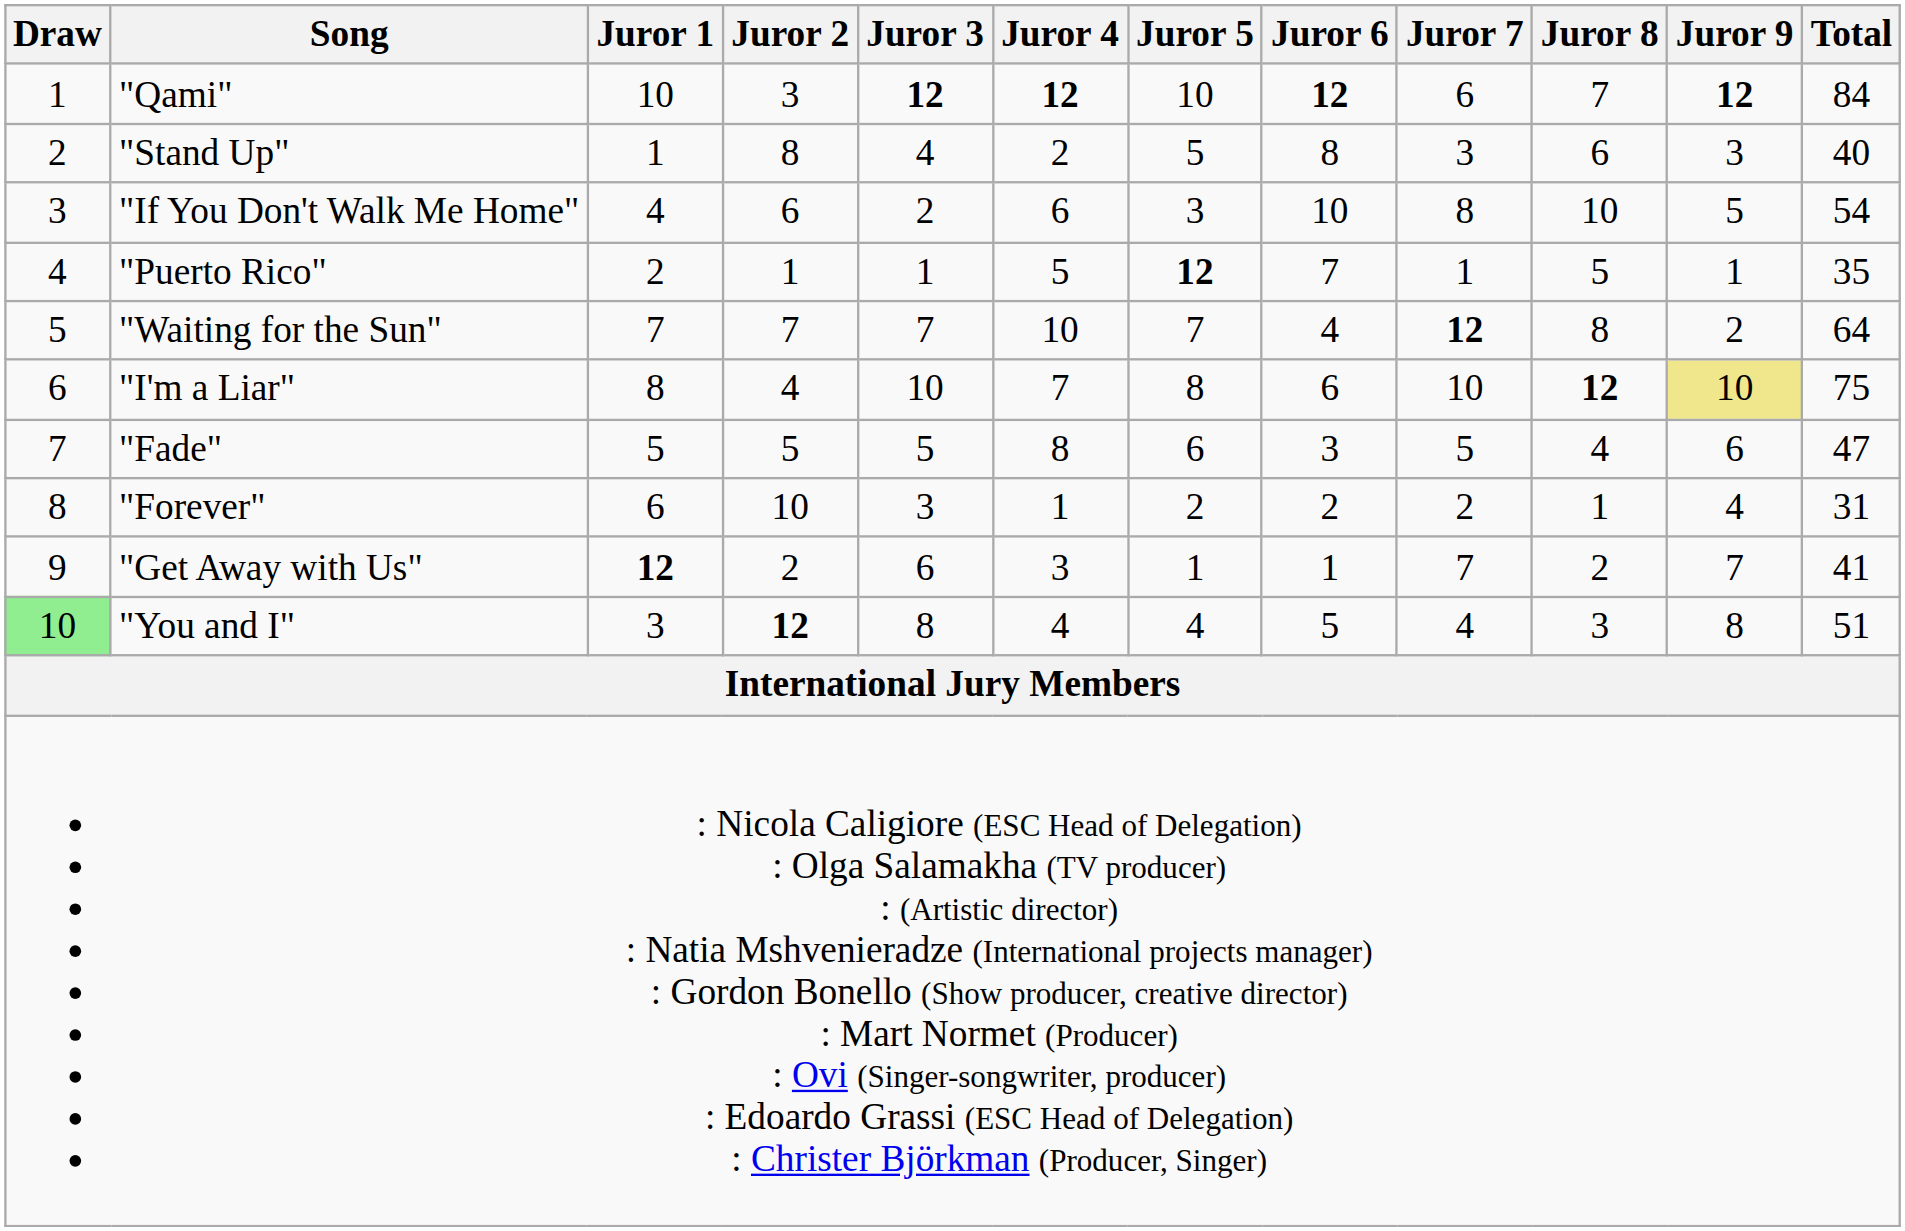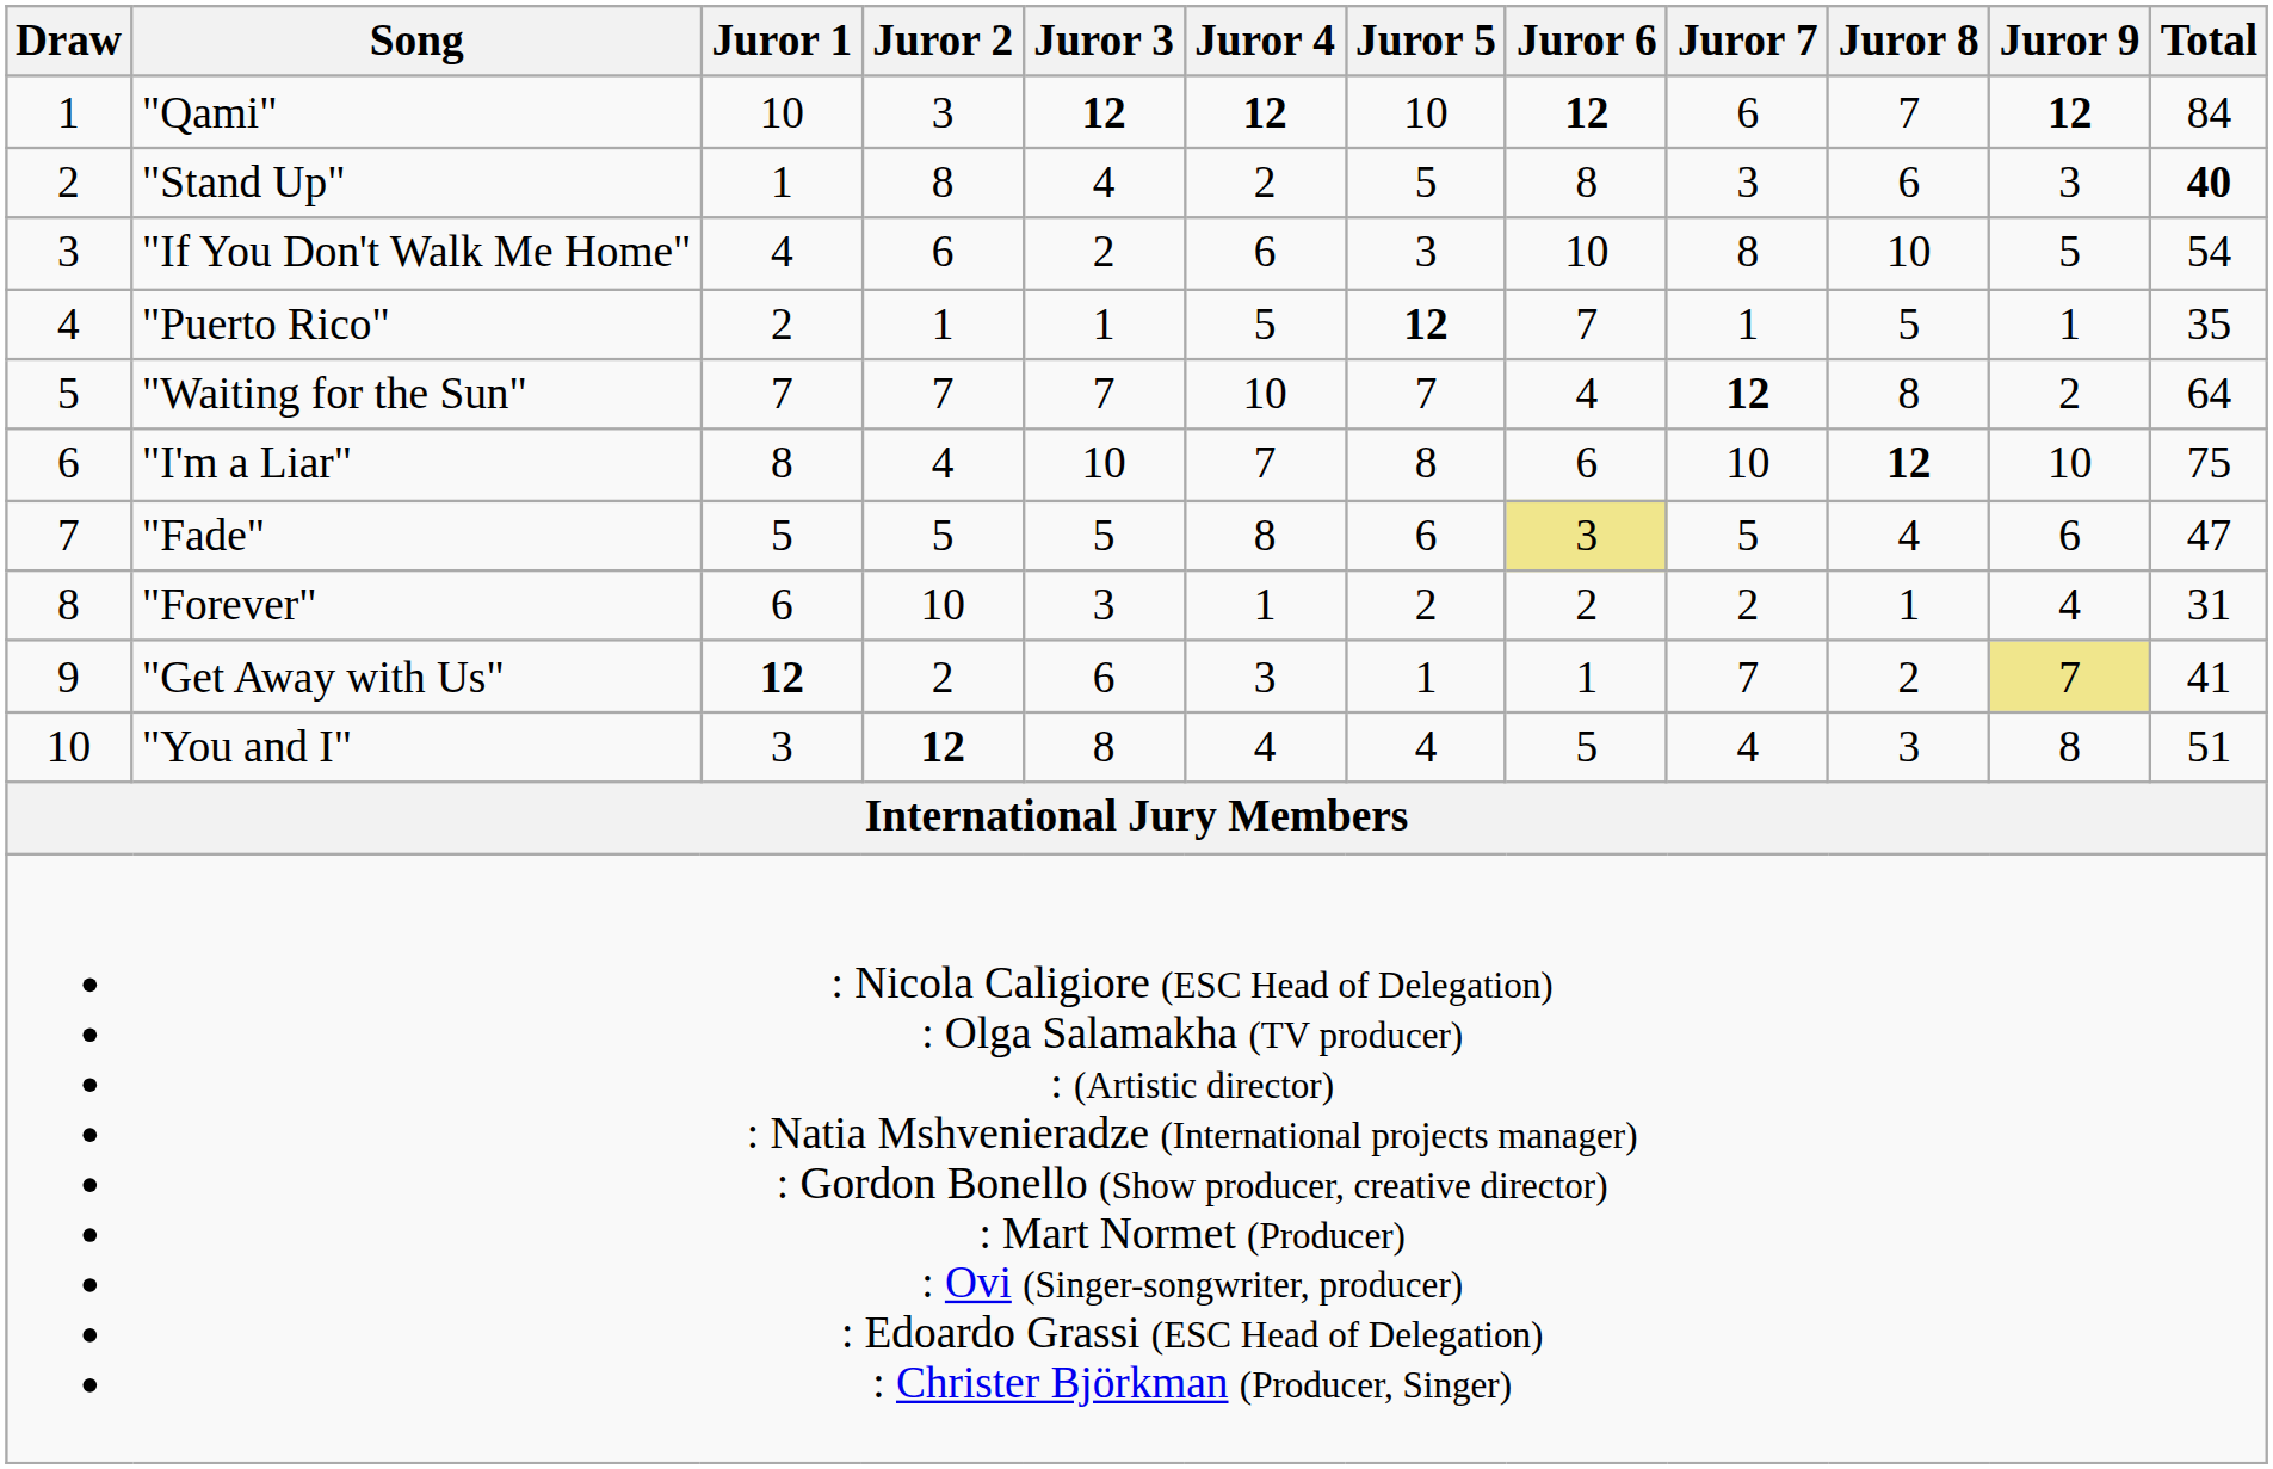"Stand Up" | Total: normal -> bold
"I'm a Liar" | Juror 9: khaki background -> no background
"Fade" | Juror 6: no background -> khaki background
"Get Away with Us" | Juror 9: no background -> khaki background
"You and I" | Draw: lightgreen background -> no background
